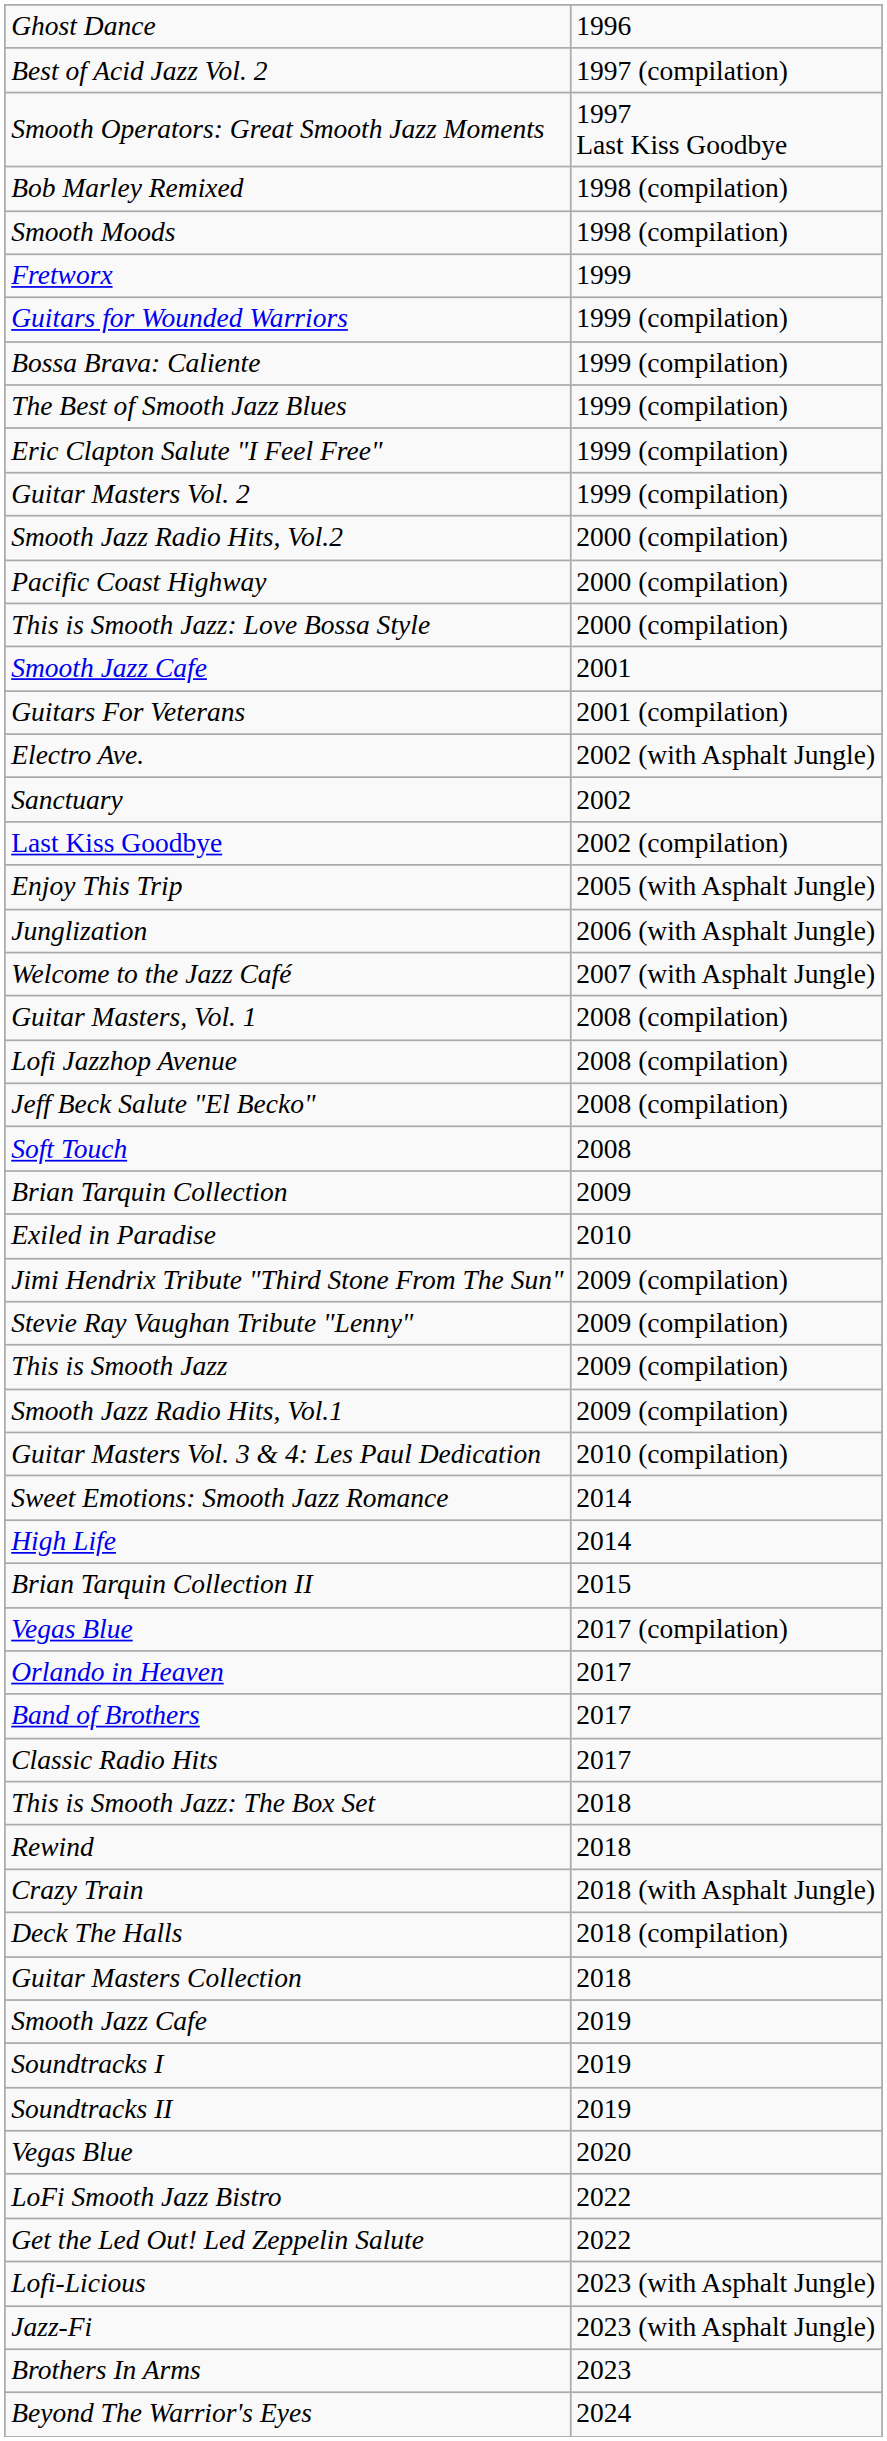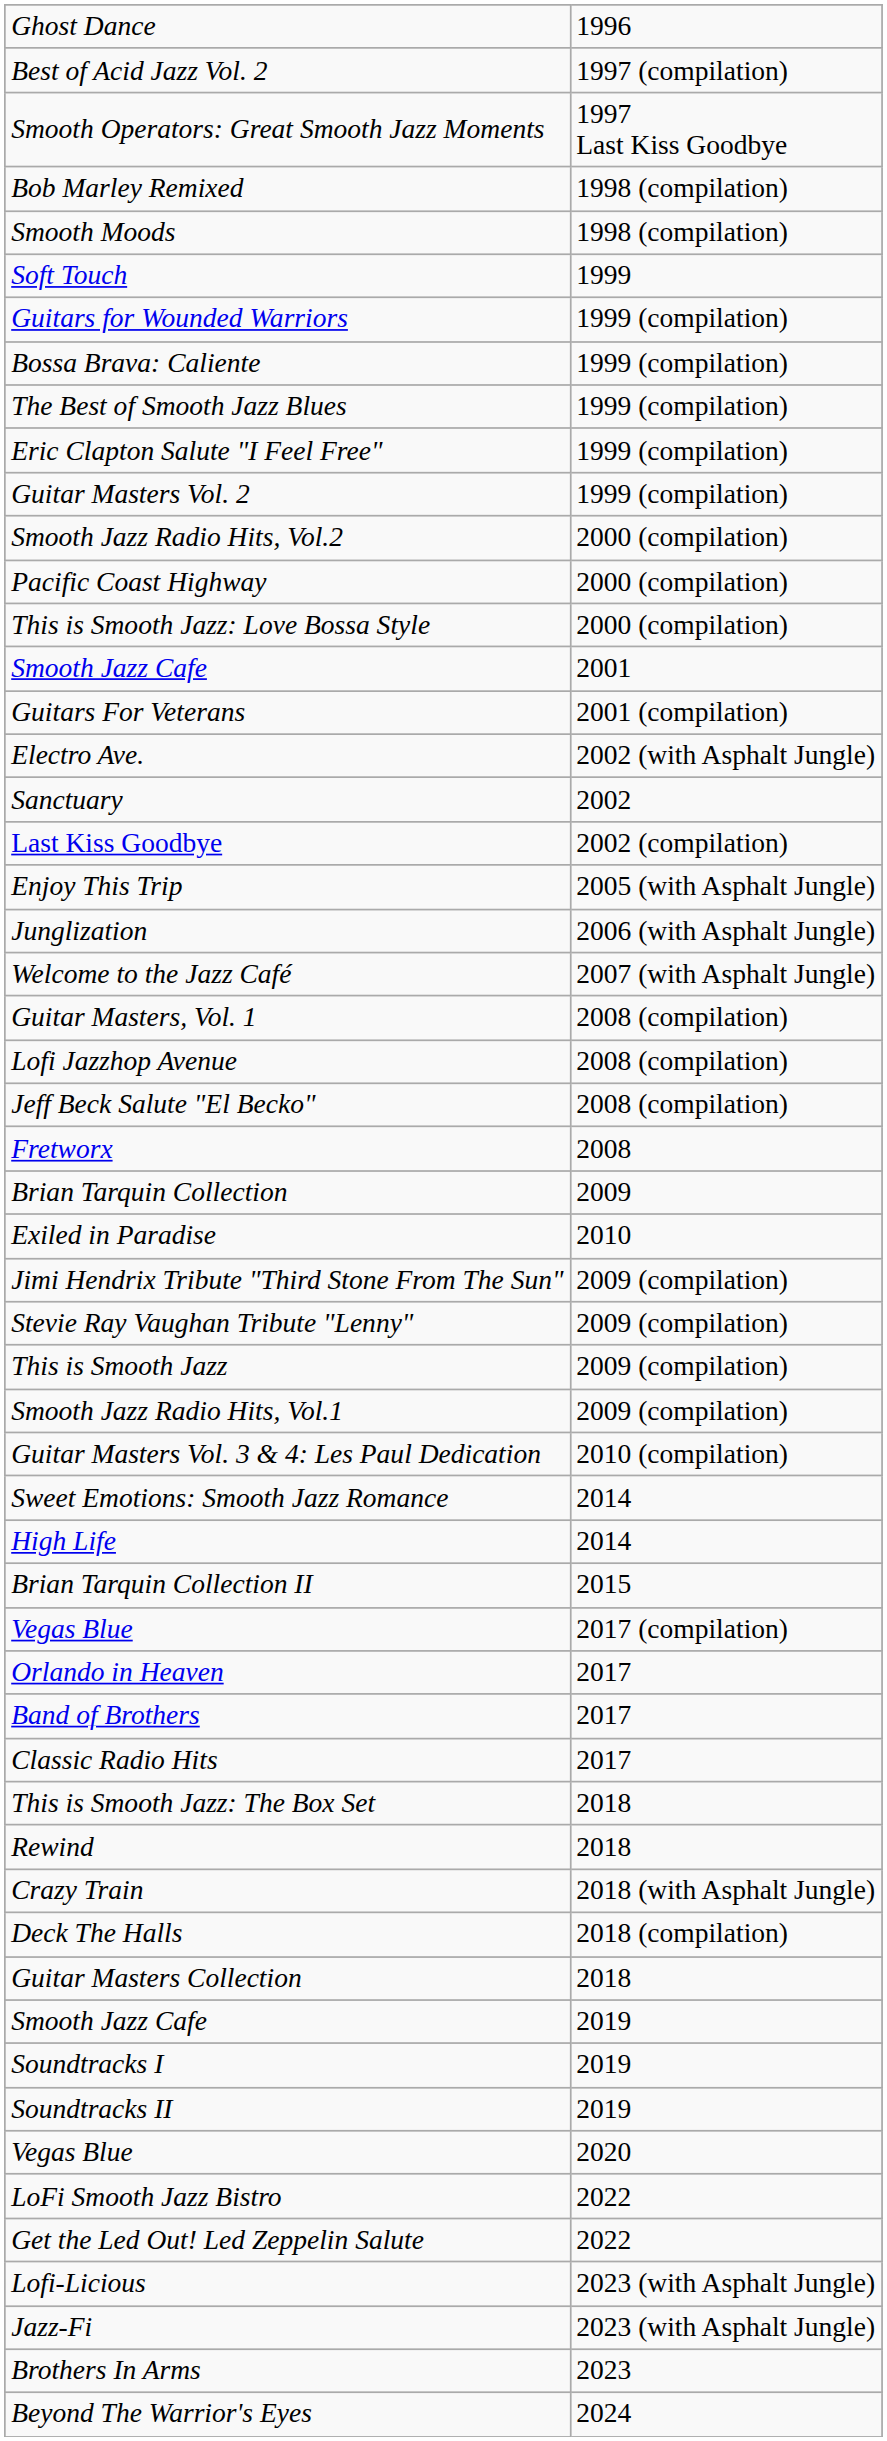row 6 | column 1: Fretworx -> Soft Touch
row 26 | column 1: Soft Touch -> Fretworx
